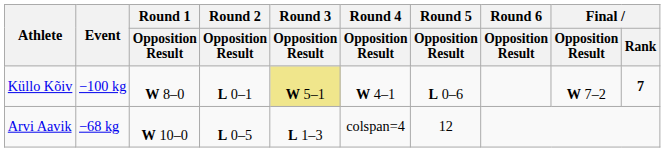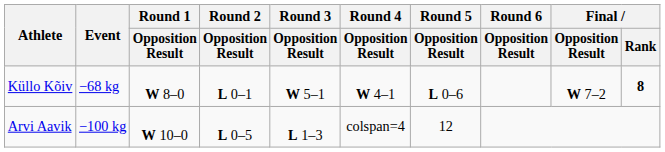Küllo Kõiv | Event: −100 kg -> −68 kg
Küllo Kõiv | Round 3 / Opposition Result: khaki background -> no background
Küllo Kõiv | Final / Rank: 7 -> 8
Arvi Aavik | Event: −68 kg -> −100 kg
